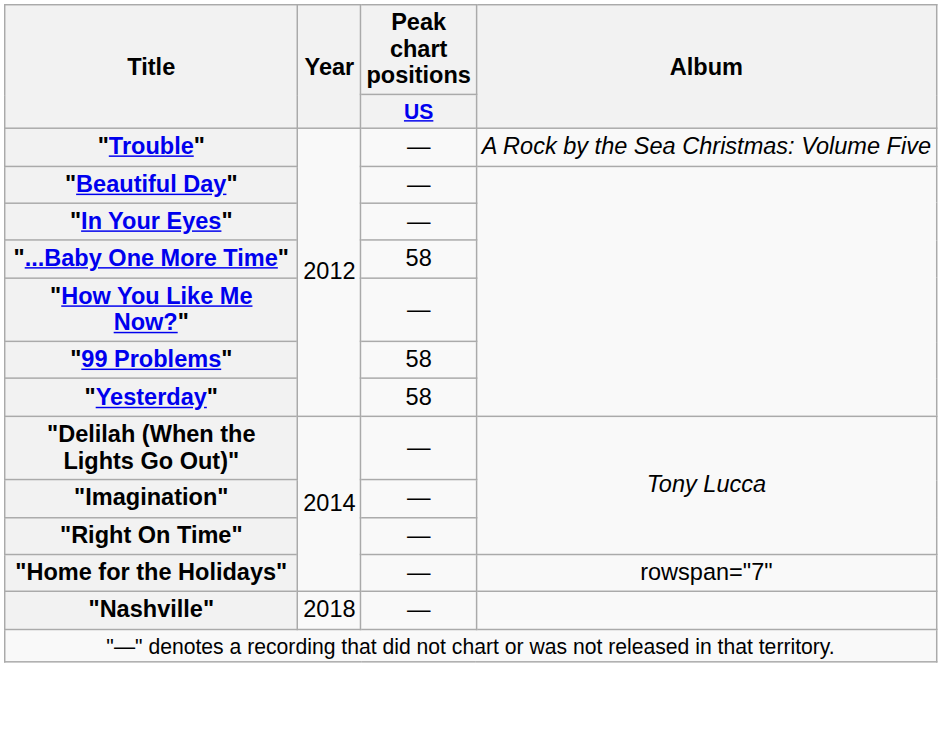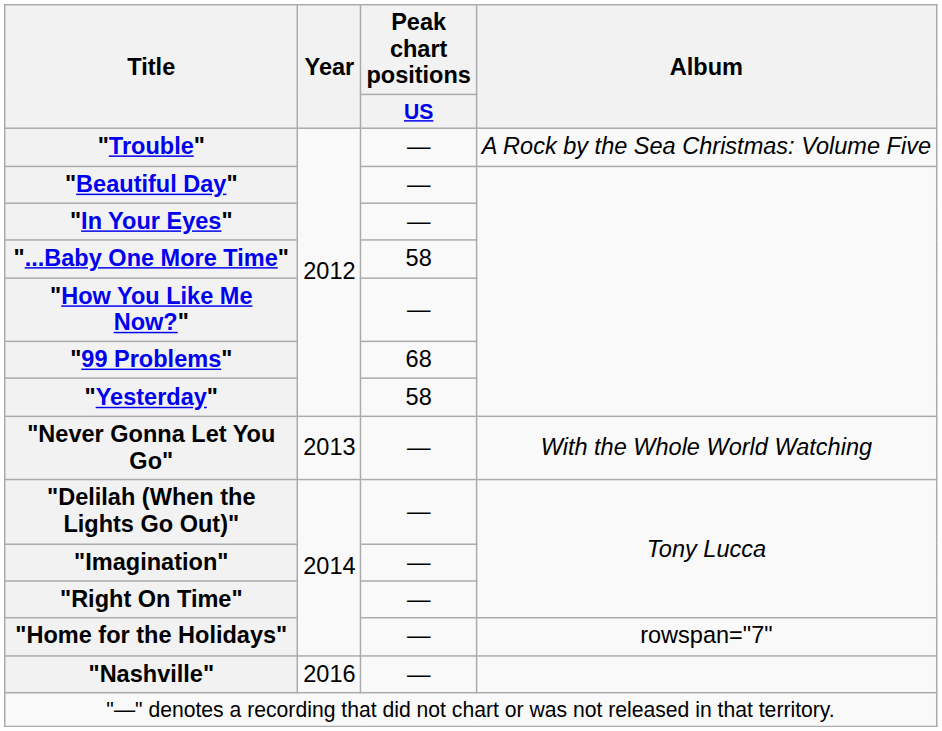"99 Problems" | Peak chart positions / US: 58 -> 68
+ row: "Never Gonna Let You Go" | 2013 | — | With the Whole World Watching
"Nashville" | Year: 2018 -> 2016
